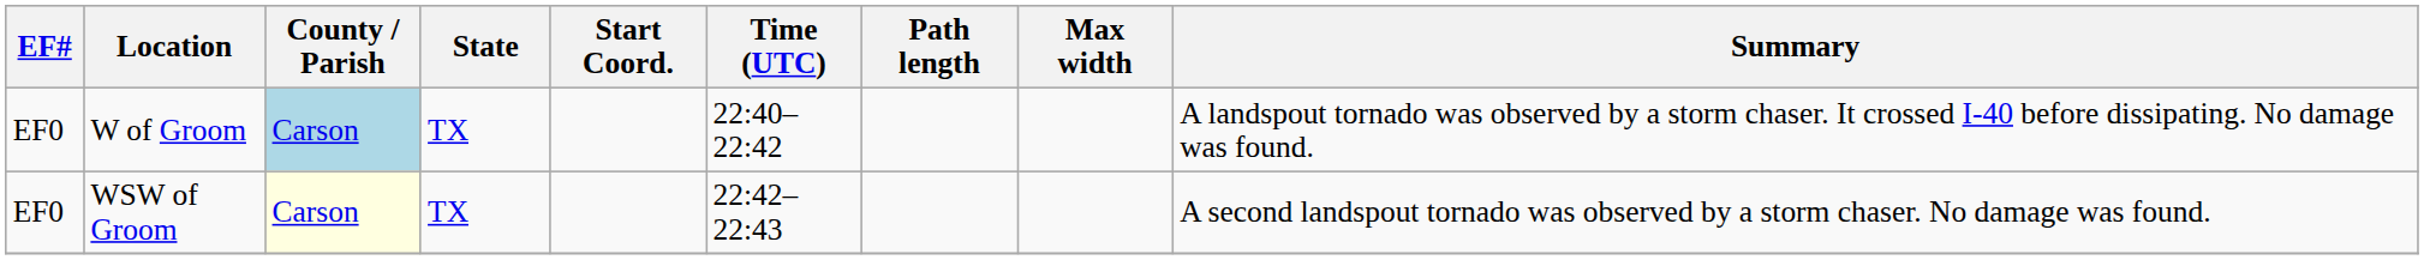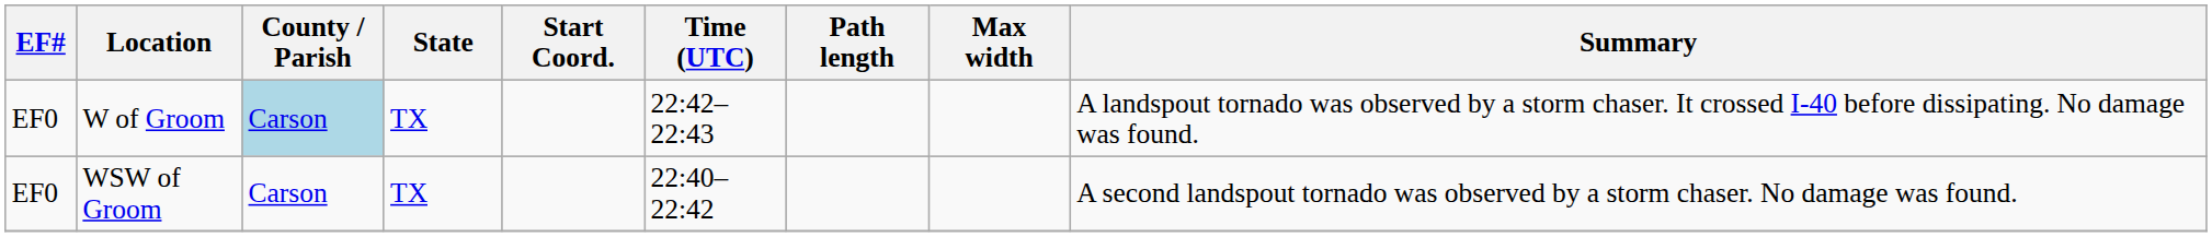W of Groom | Time (UTC): 22:40–22:42 -> 22:42–22:43
WSW of Groom | County / Parish: lightyellow background -> no background
WSW of Groom | Time (UTC): 22:42–22:43 -> 22:40–22:42
